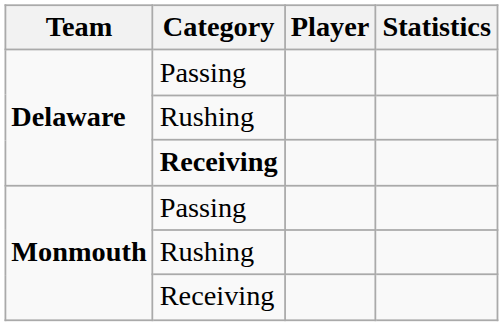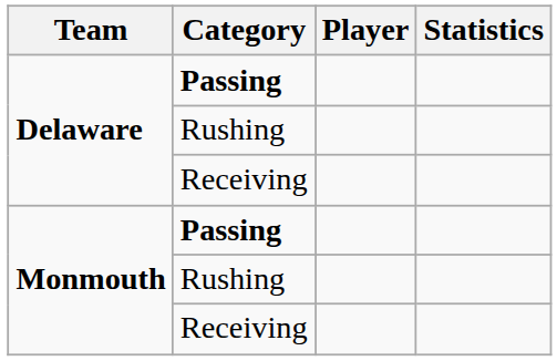Delaware / Passing | Category: normal -> bold
Delaware / Receiving | Category: bold -> normal
Monmouth / Passing | Category: normal -> bold
